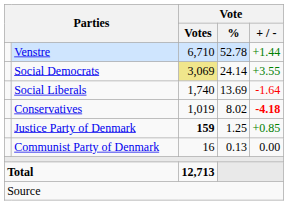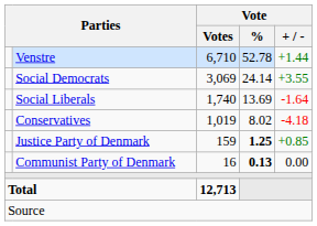Social Democrats | Vote / Votes: khaki background -> no background
Conservatives | Vote / + / -: bold -> normal
Justice Party of Denmark | Vote / Votes: bold -> normal
Justice Party of Denmark | Vote / %: normal -> bold
Communist Party of Denmark | Vote / %: normal -> bold
